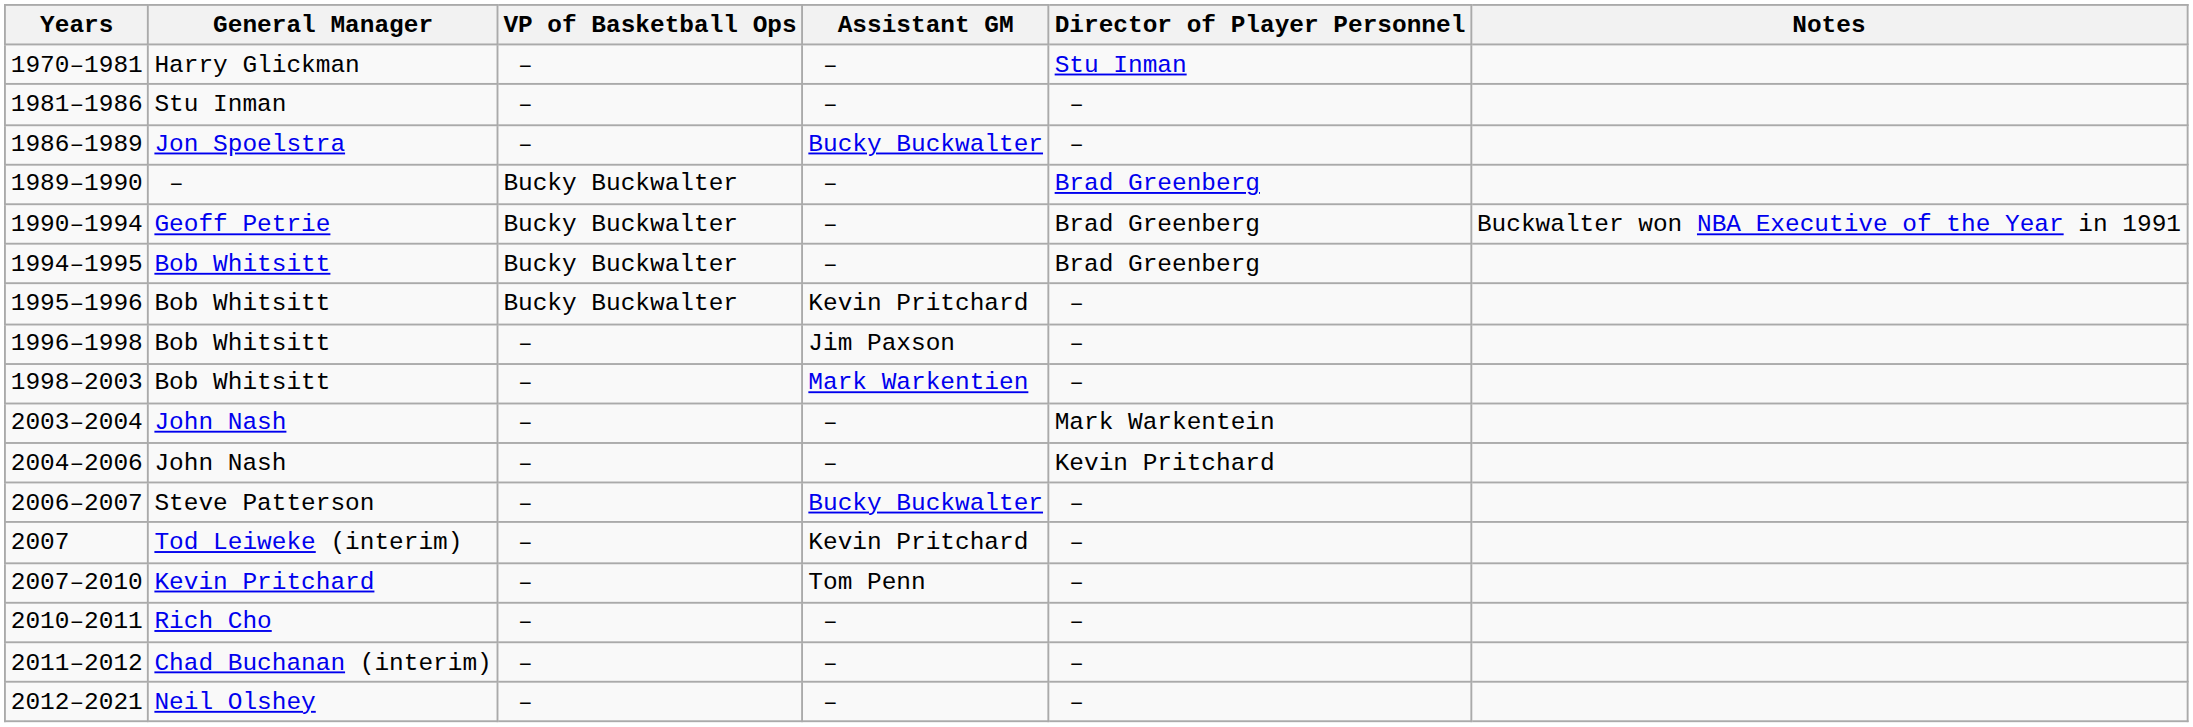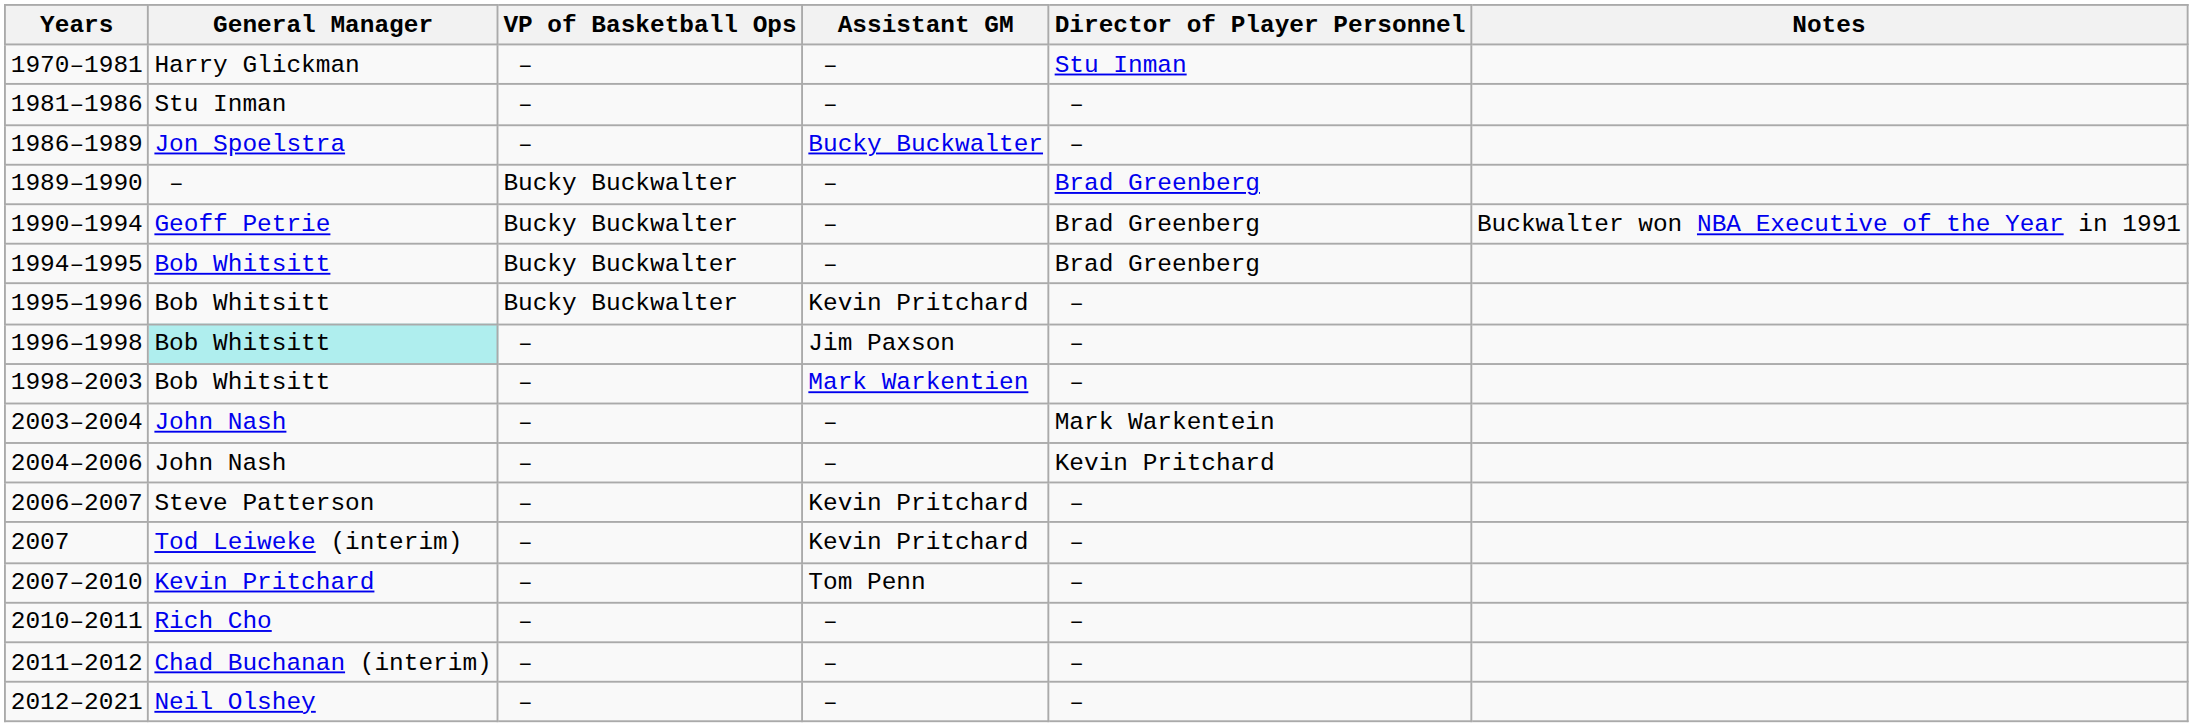1996–1998 | General Manager: no background -> paleturquoise background
2006–2007 | Assistant GM: Bucky Buckwalter -> Kevin Pritchard
